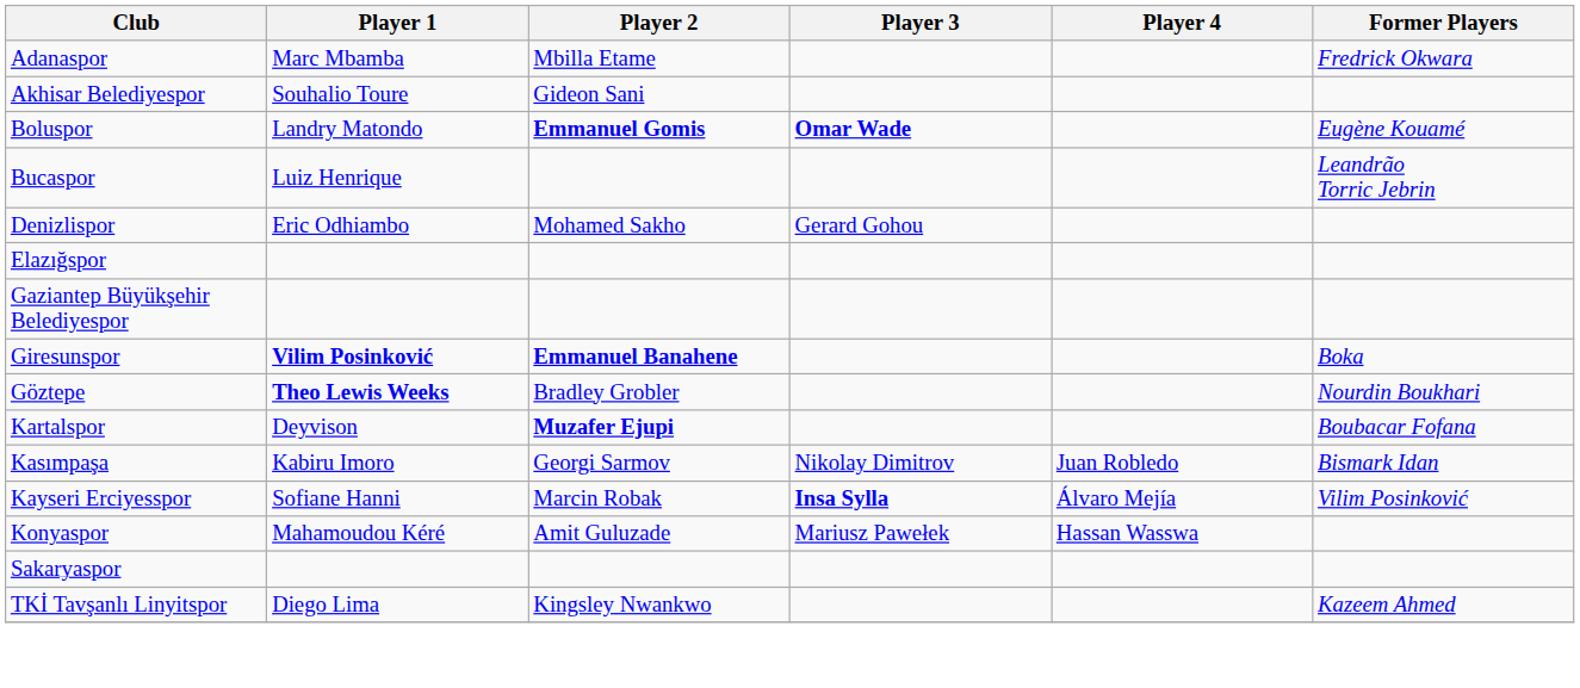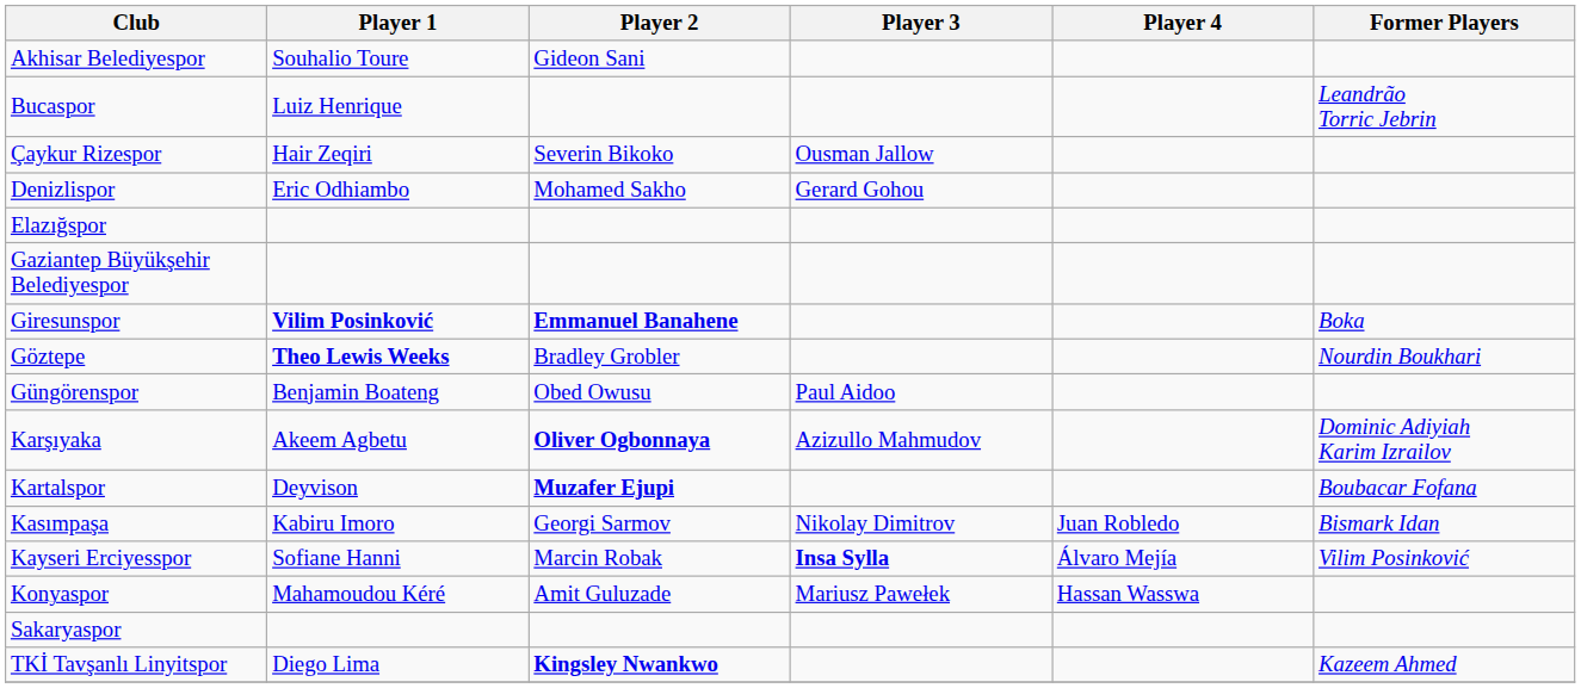- row: Adanaspor | Marc Mbamba | Mbilla Etame | Fredrick Okwara
- row: Boluspor | Landry Matondo | Emmanuel Gomis | Omar Wade | Eugène Kouamé
+ row: Çaykur Rizespor | Hair Zeqiri | Severin Bikoko | Ousman Jallow
+ row: Güngörenspor | Benjamin Boateng | Obed Owusu | Paul Aidoo
+ row: Karşıyaka | Akeem Agbetu | Oliver Ogbonnaya | Azizullo Mahmudov | Dominic Adiyiah Karim Izrailov
TKİ Tavşanlı Linyitspor | Player 2: normal -> bold
